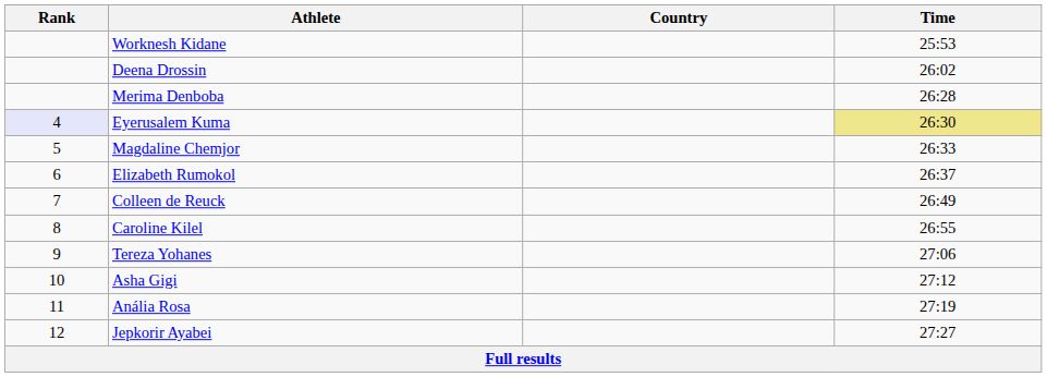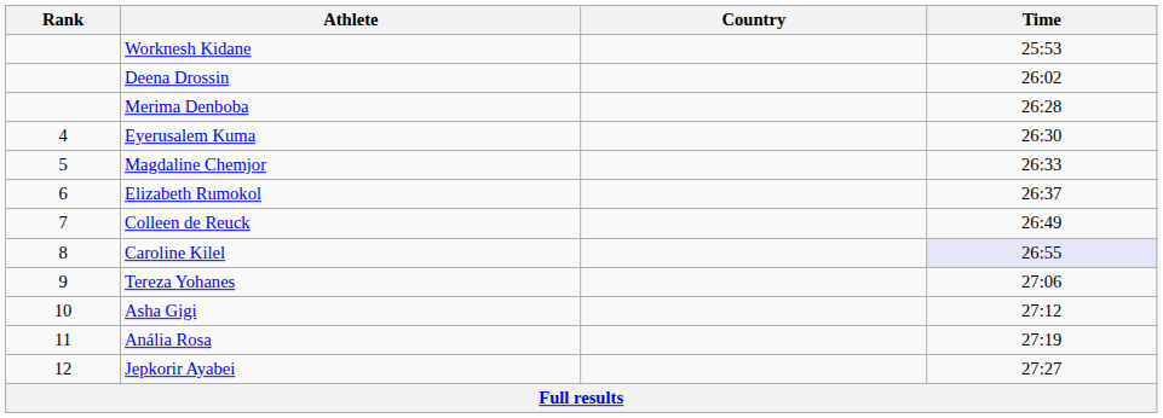Eyerusalem Kuma | Rank: lavender background -> no background
Eyerusalem Kuma | Time: khaki background -> no background
Caroline Kilel | Time: no background -> lavender background
